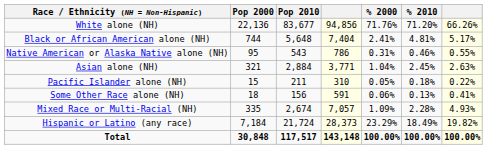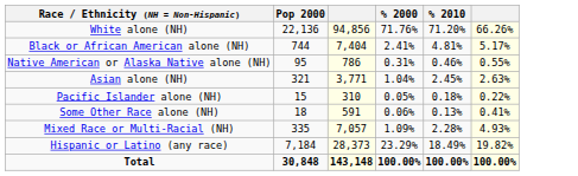- column: Pop 2010 | 83,677 | 5,648 | 543 | 2,884 | 211 | 156 | 2,674 | 21,724 | 117,517
